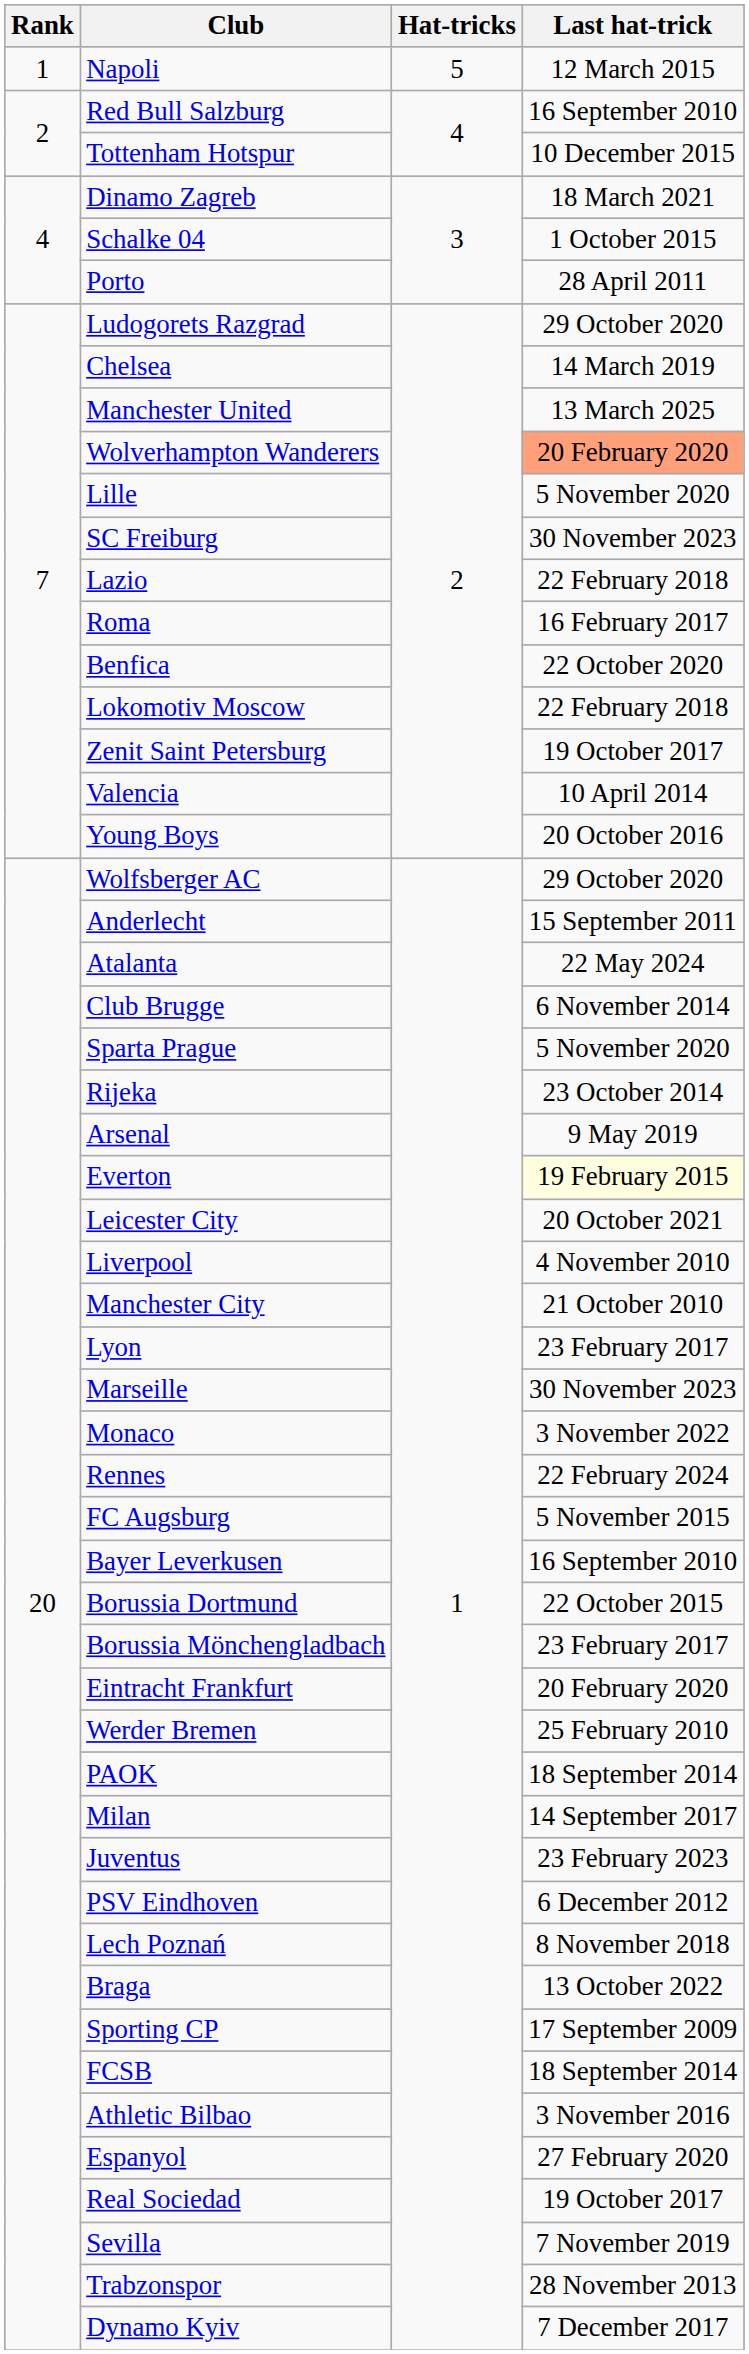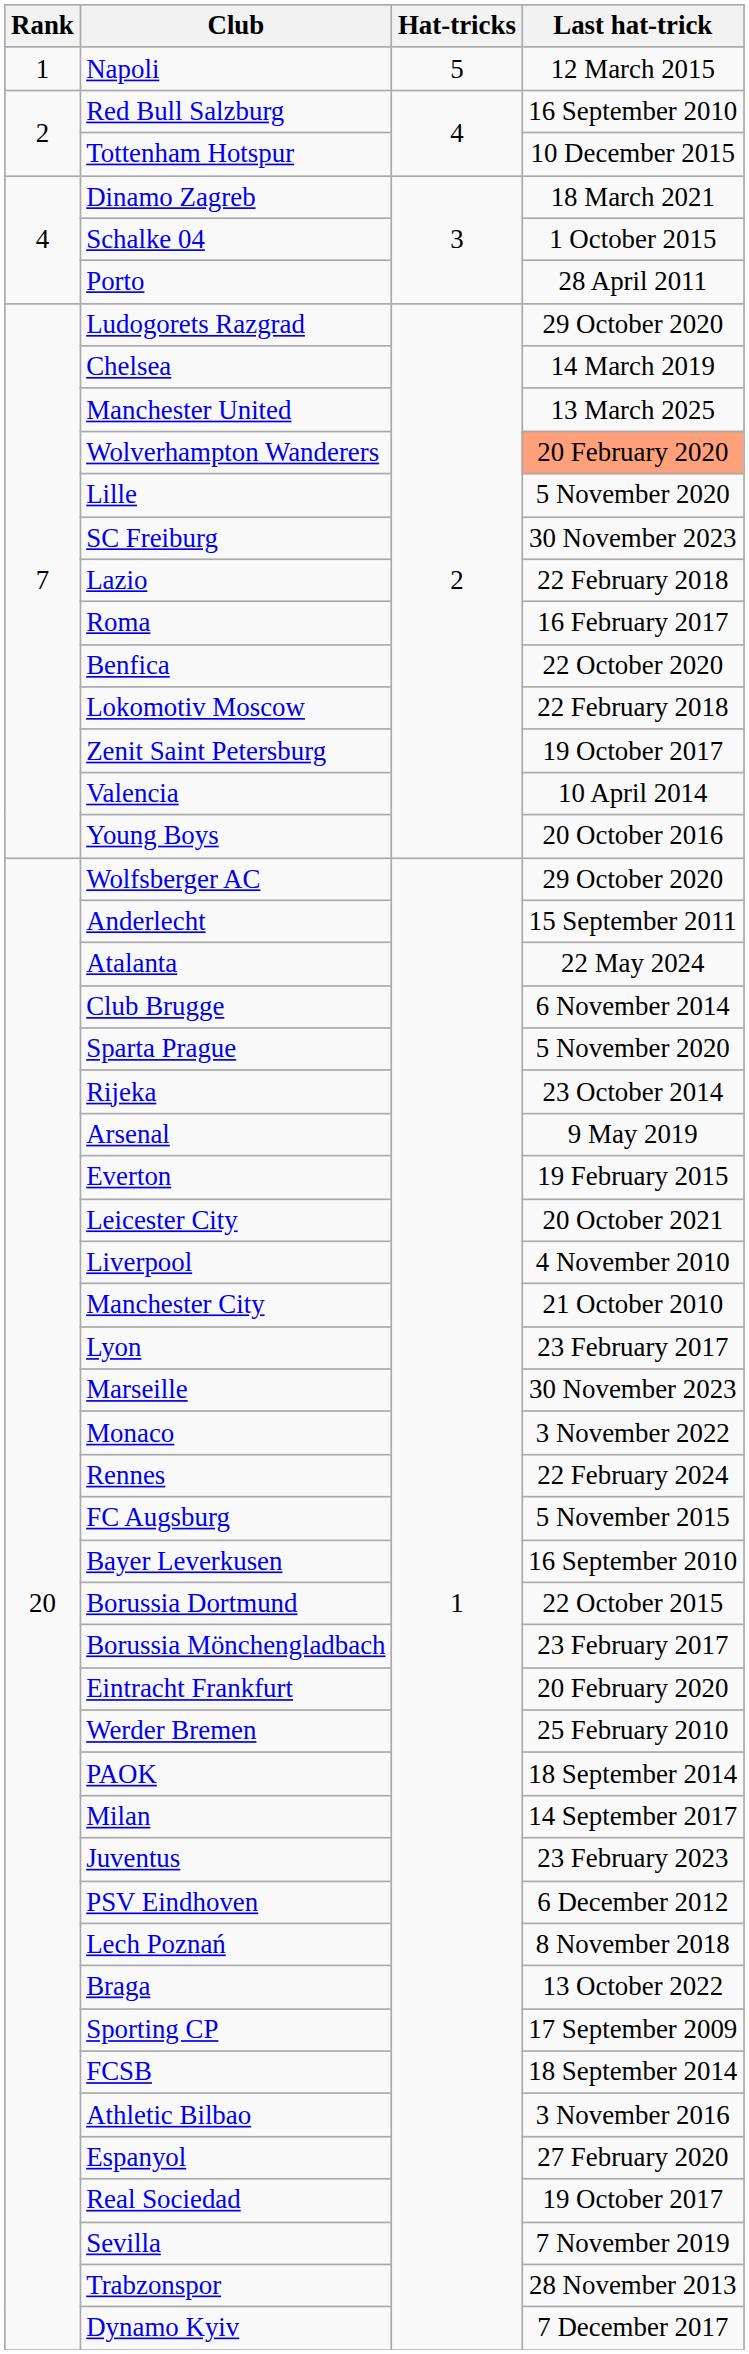Everton | Last hat-trick: lightyellow background -> no background
